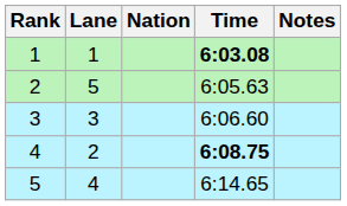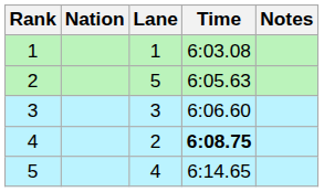columns swapped: Lane <-> Nation
row 2 | Time: bold -> normal
